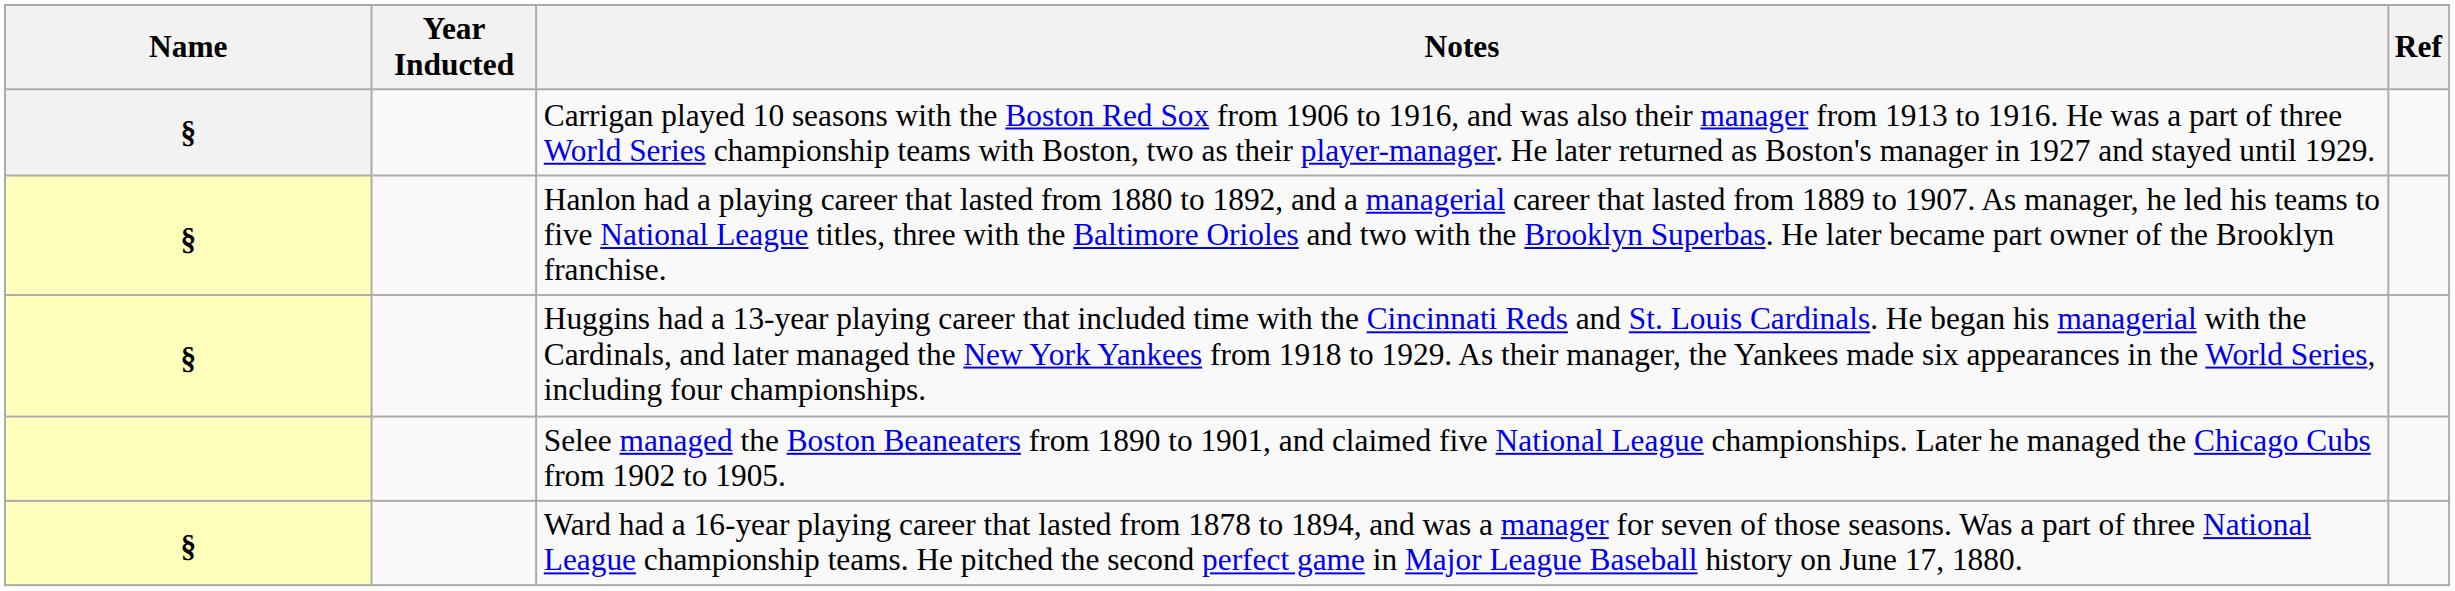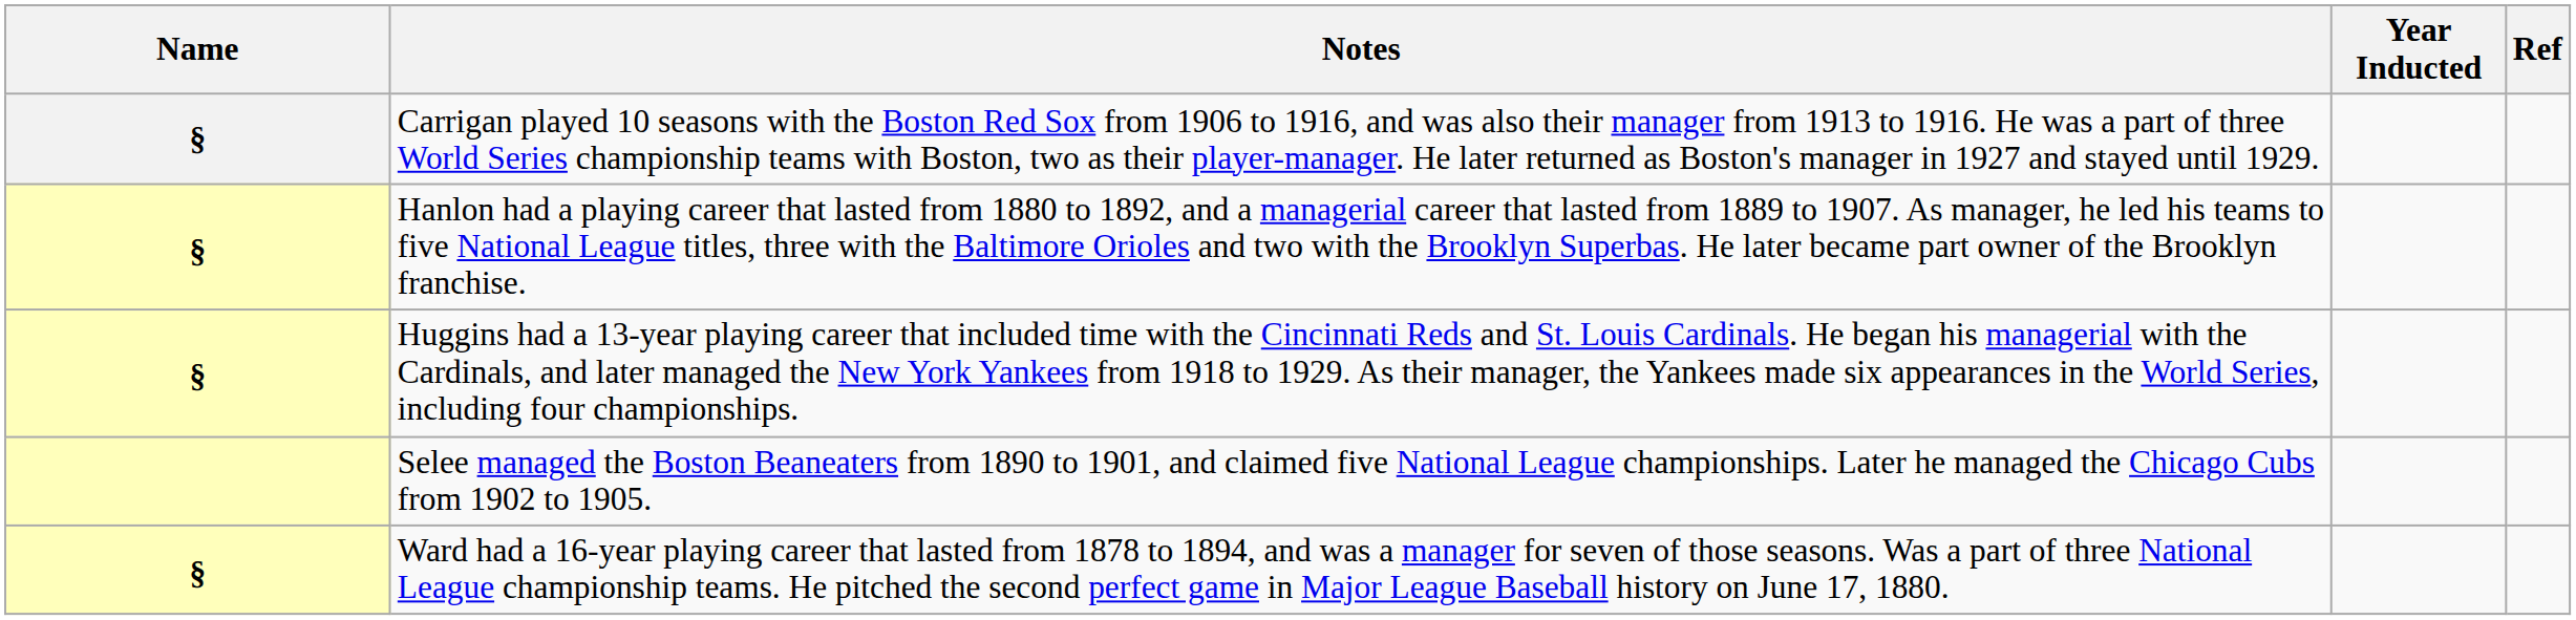columns swapped: Year Inducted <-> Notes
